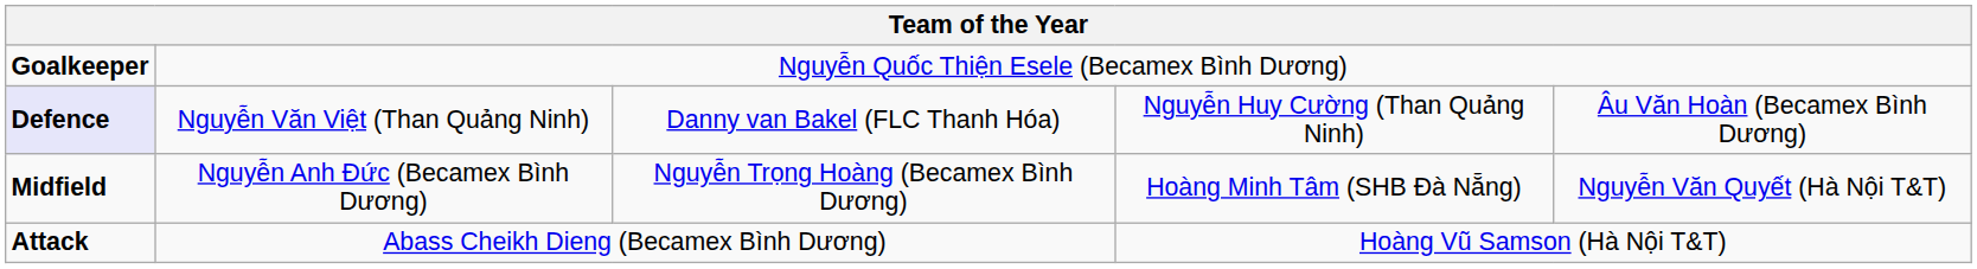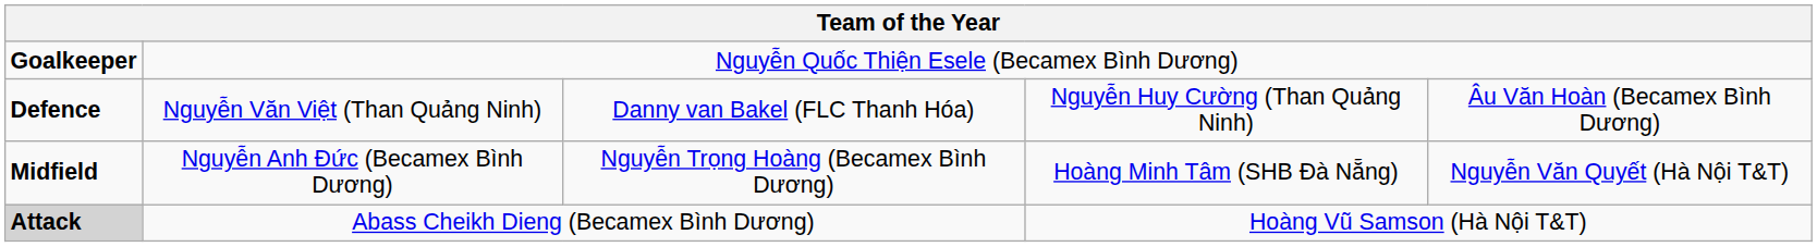Defence | column 1: lavender background -> no background
Attack | column 1: no background -> lightgrey background
